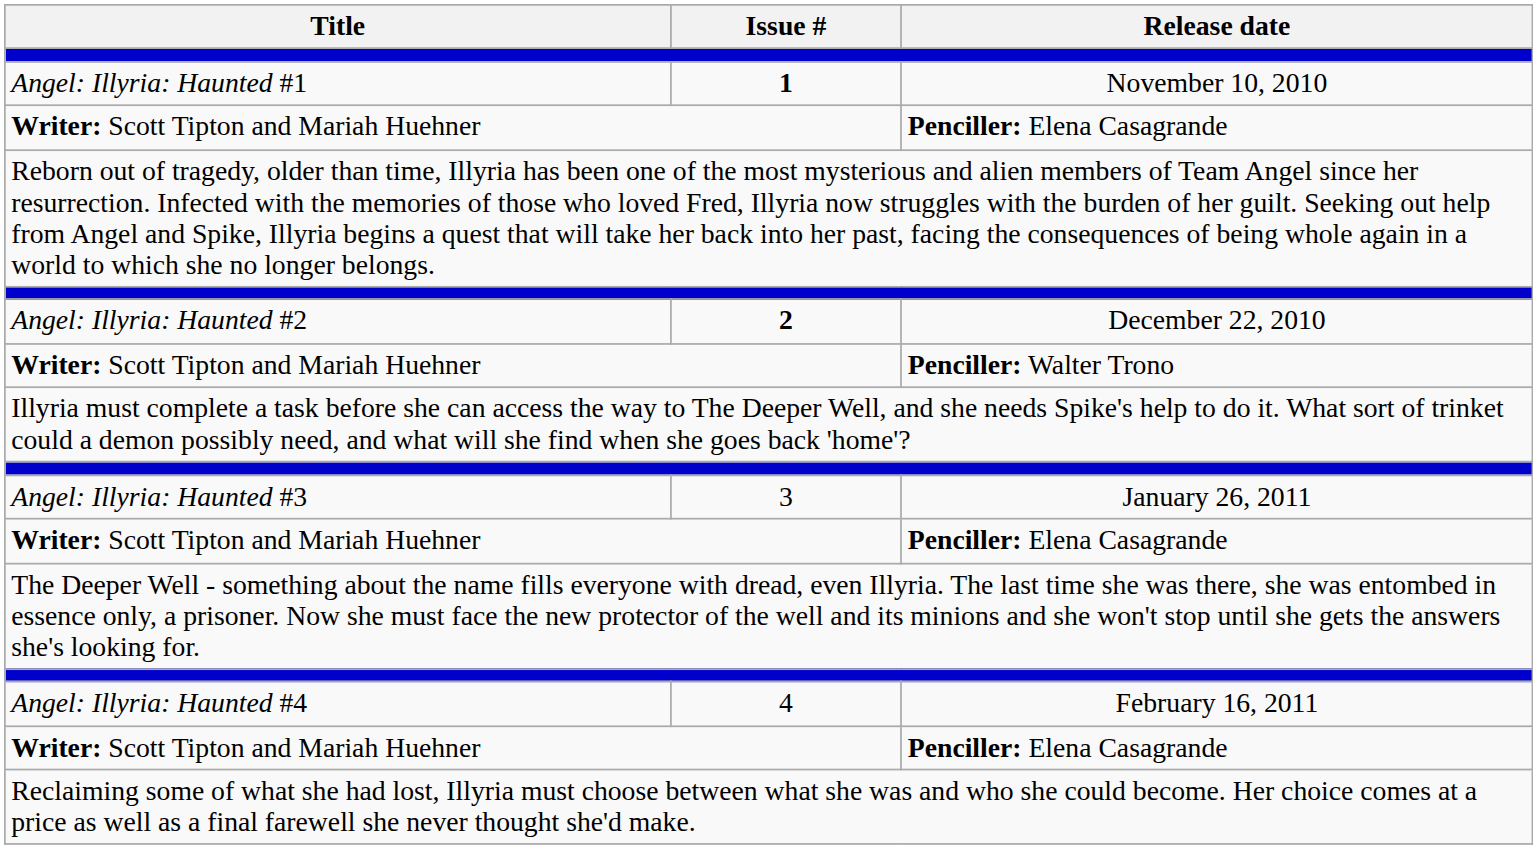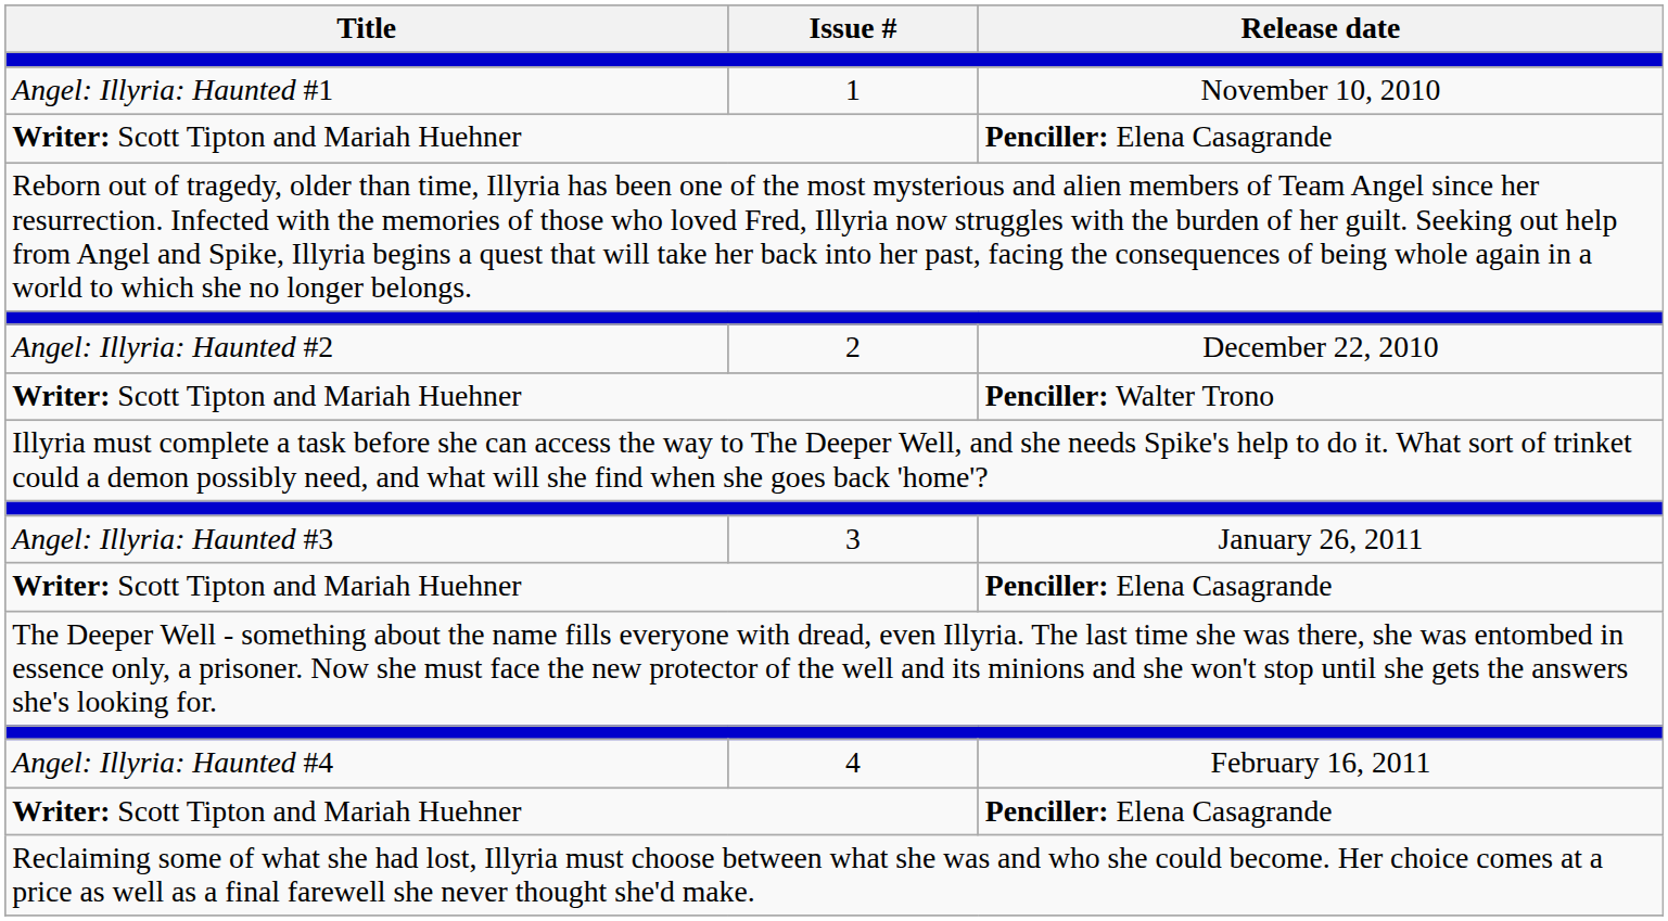November 10, 2010 | Issue #: bold -> normal
December 22, 2010 | Issue #: bold -> normal
